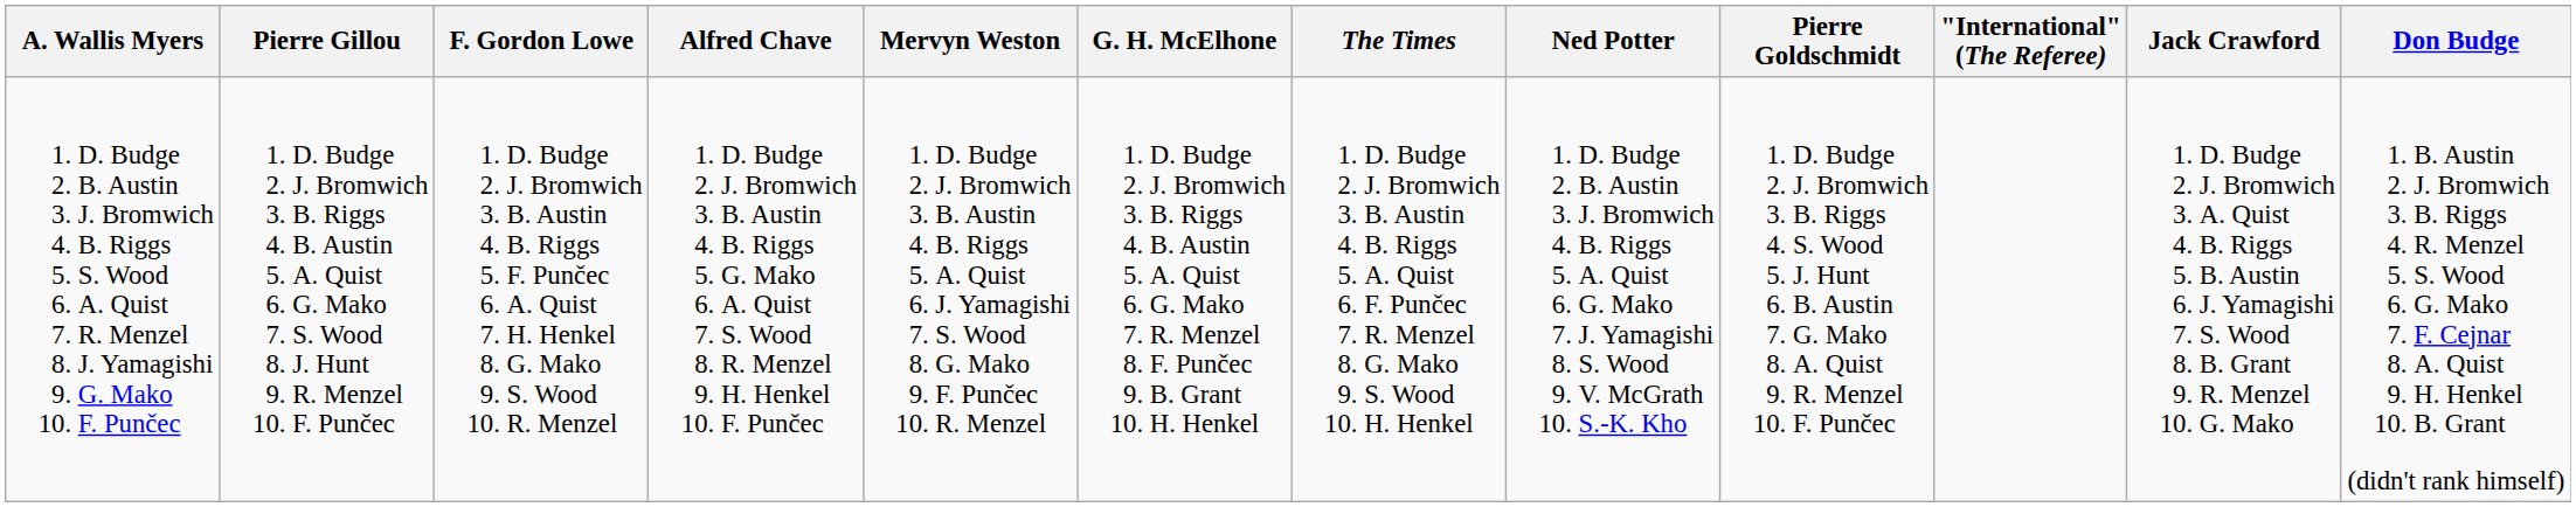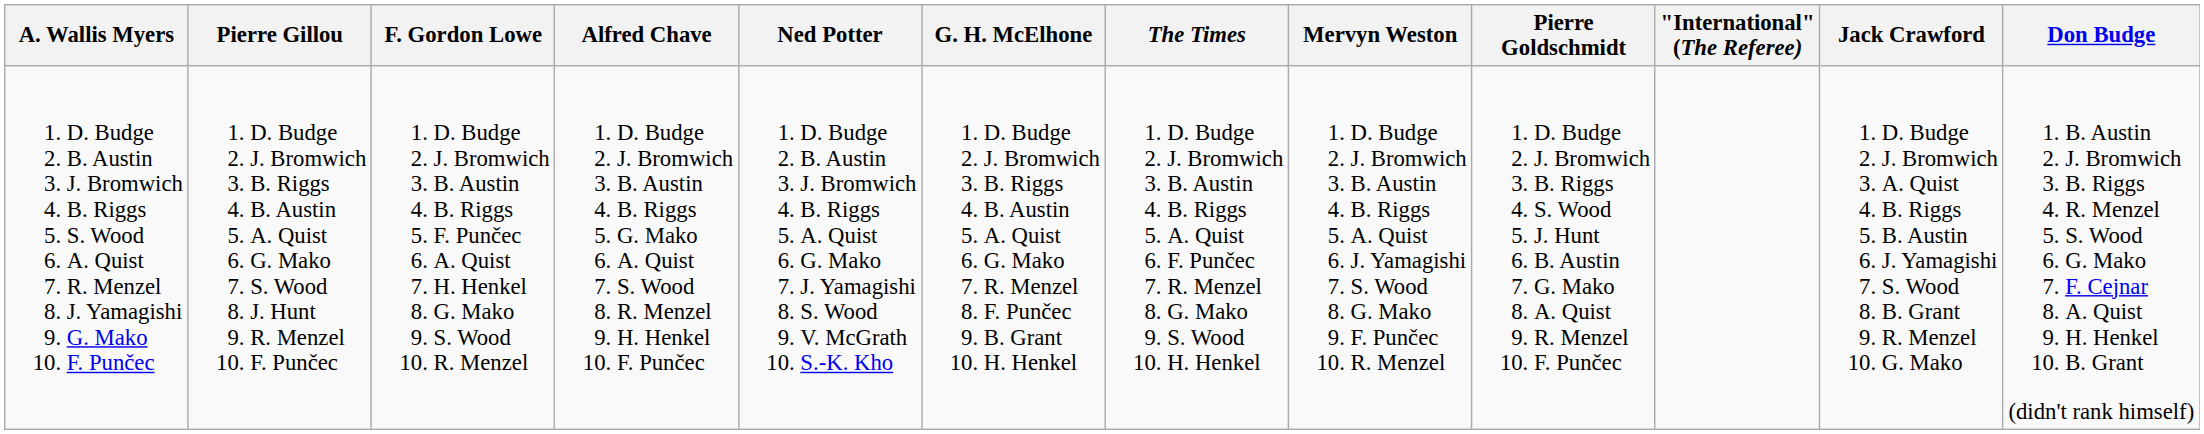columns swapped: Ned Potter <-> Mervyn Weston
